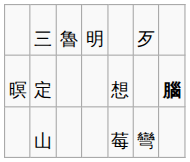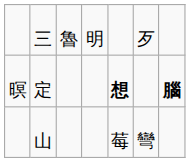暝 | column 5: normal -> bold
